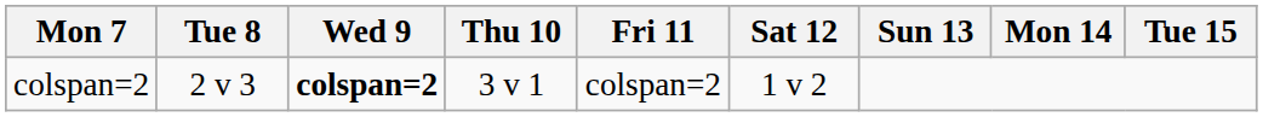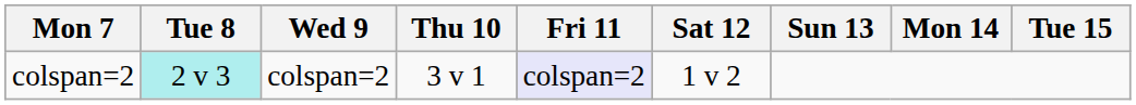row 2 | Tue 8: no background -> paleturquoise background
row 2 | Wed 9: bold -> normal
row 2 | Fri 11: no background -> lavender background
